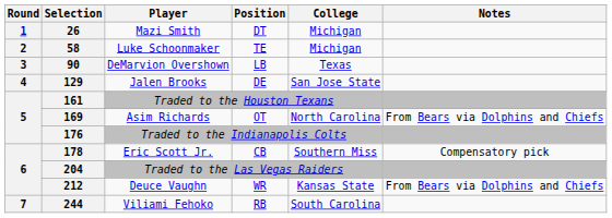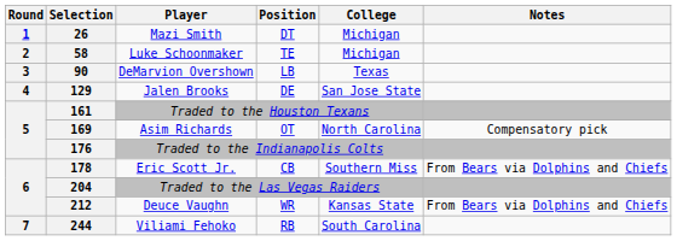169 | Notes: From Bears via Dolphins and Chiefs -> Compensatory pick
178 | Notes: Compensatory pick -> From Bears via Dolphins and Chiefs
